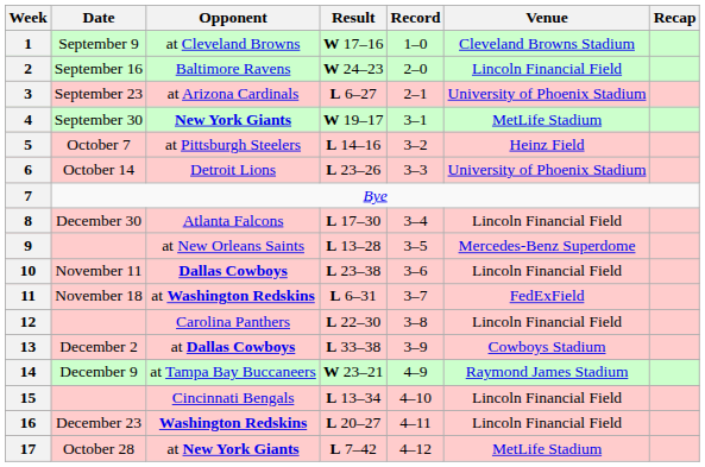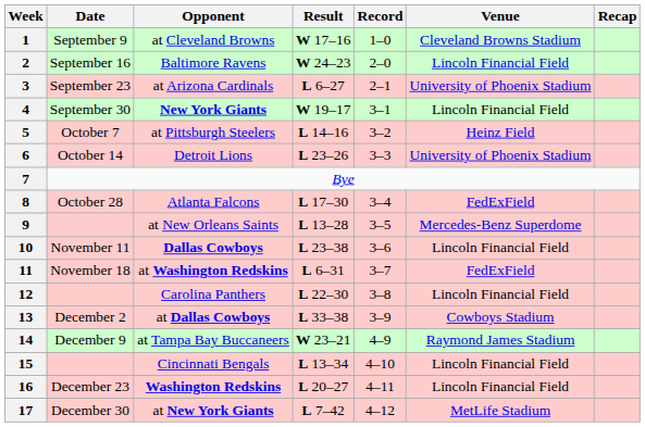4 | Venue: MetLife Stadium -> Lincoln Financial Field
8 | Date: December 30 -> October 28
8 | Venue: Lincoln Financial Field -> FedExField
17 | Date: October 28 -> December 30
